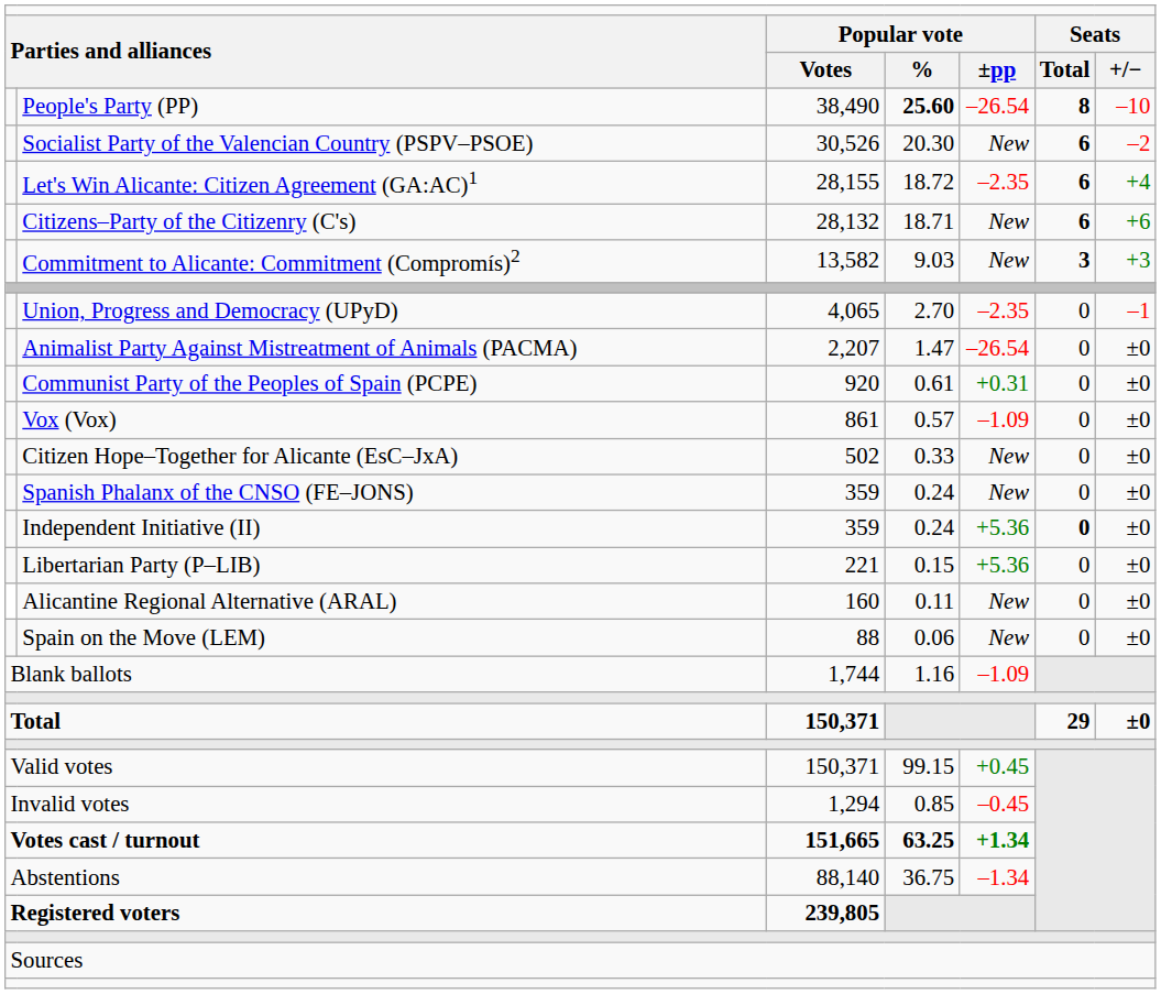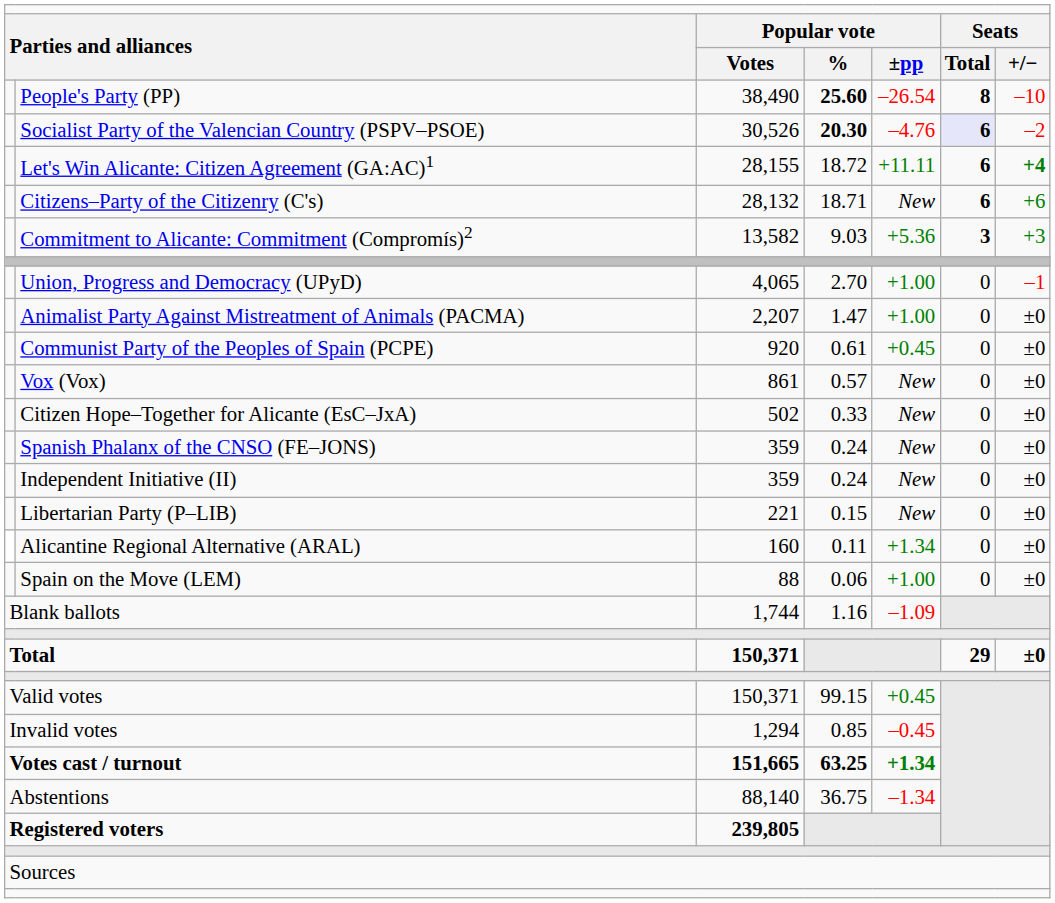Socialist Party of the Valencian Country (PSPV–PSOE) | column 4: normal -> bold
Socialist Party of the Valencian Country (PSPV–PSOE) | column 5: New -> –4.76
Socialist Party of the Valencian Country (PSPV–PSOE) | column 6: no background -> lavender background
Let's Win Alicante: Citizen Agreement (GA:AC)1 | column 5: –2.35 -> +11.11
Let's Win Alicante: Citizen Agreement (GA:AC)1 | column 7: normal -> bold
Commitment to Alicante: Commitment (Compromís)2 | column 5: New -> +5.36
Union, Progress and Democracy (UPyD) | column 5: –2.35 -> +1.00
Animalist Party Against Mistreatment of Animals (PACMA) | column 5: –26.54 -> +1.00
Communist Party of the Peoples of Spain (PCPE) | column 5: +0.31 -> +0.45
Vox (Vox) | column 5: –1.09 -> New
Independent Initiative (II) | column 5: +5.36 -> New
Independent Initiative (II) | column 6: bold -> normal
Libertarian Party (P–LIB) | column 5: +5.36 -> New
Alicantine Regional Alternative (ARAL) | column 5: New -> +1.34
Spain on the Move (LEM) | column 5: New -> +1.00
